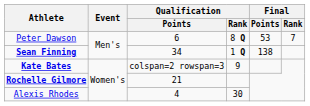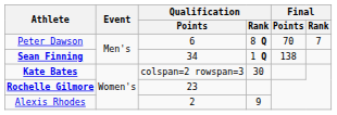Peter Dawson | Final / Points: 53 -> 70
Kate Bates | Qualification / Rank: 9 -> 30
Rochelle Gilmore | Qualification / Points: 21 -> 23
Alexis Rhodes | Qualification / Points: 4 -> 2
Alexis Rhodes | Qualification / Rank: 30 -> 9
